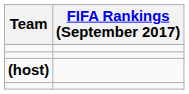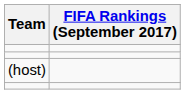row 4 | Team: bold -> normal
